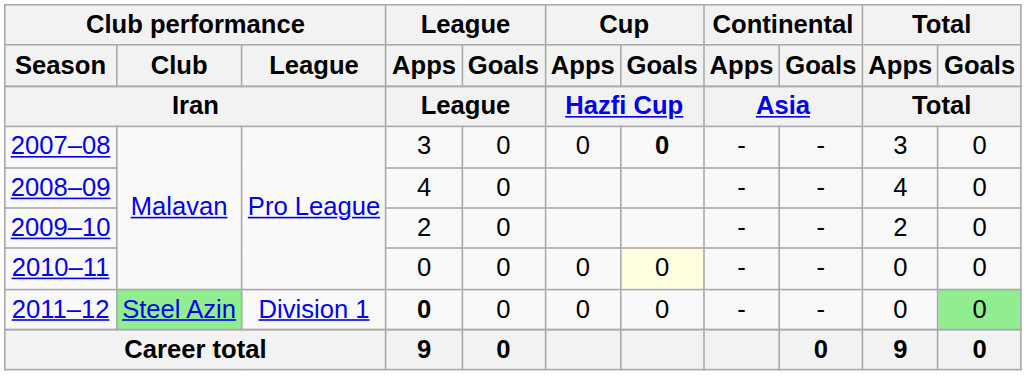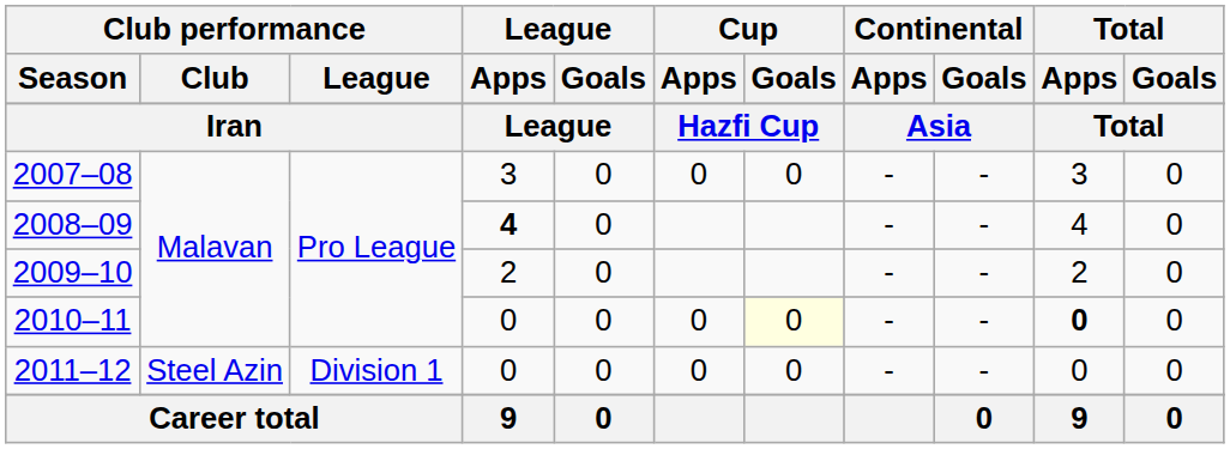2007–08 | Cup / Goals: bold -> normal
2008–09 | League / Apps: normal -> bold
2010–11 | Total / Apps: normal -> bold
2011–12 | Club performance / Club: lightgreen background -> no background
2011–12 | League / Apps: bold -> normal
2011–12 | Total / Goals: lightgreen background -> no background
